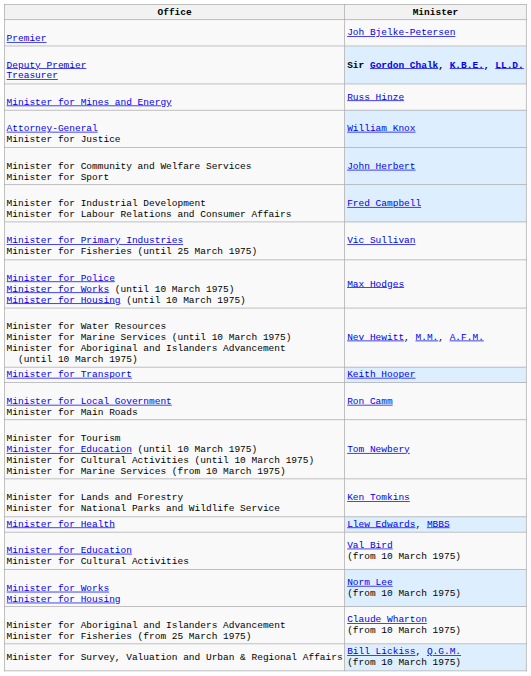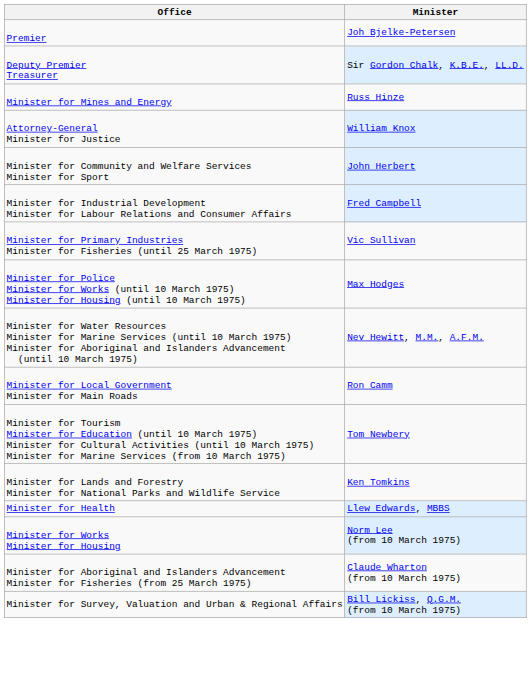Deputy Premier Treasurer | Minister: bold -> normal
- row: Minister for Transport | Keith Hooper
- row: Minister for Education Minister for Cultural Activities | Val Bird (from 10 March 1975)
